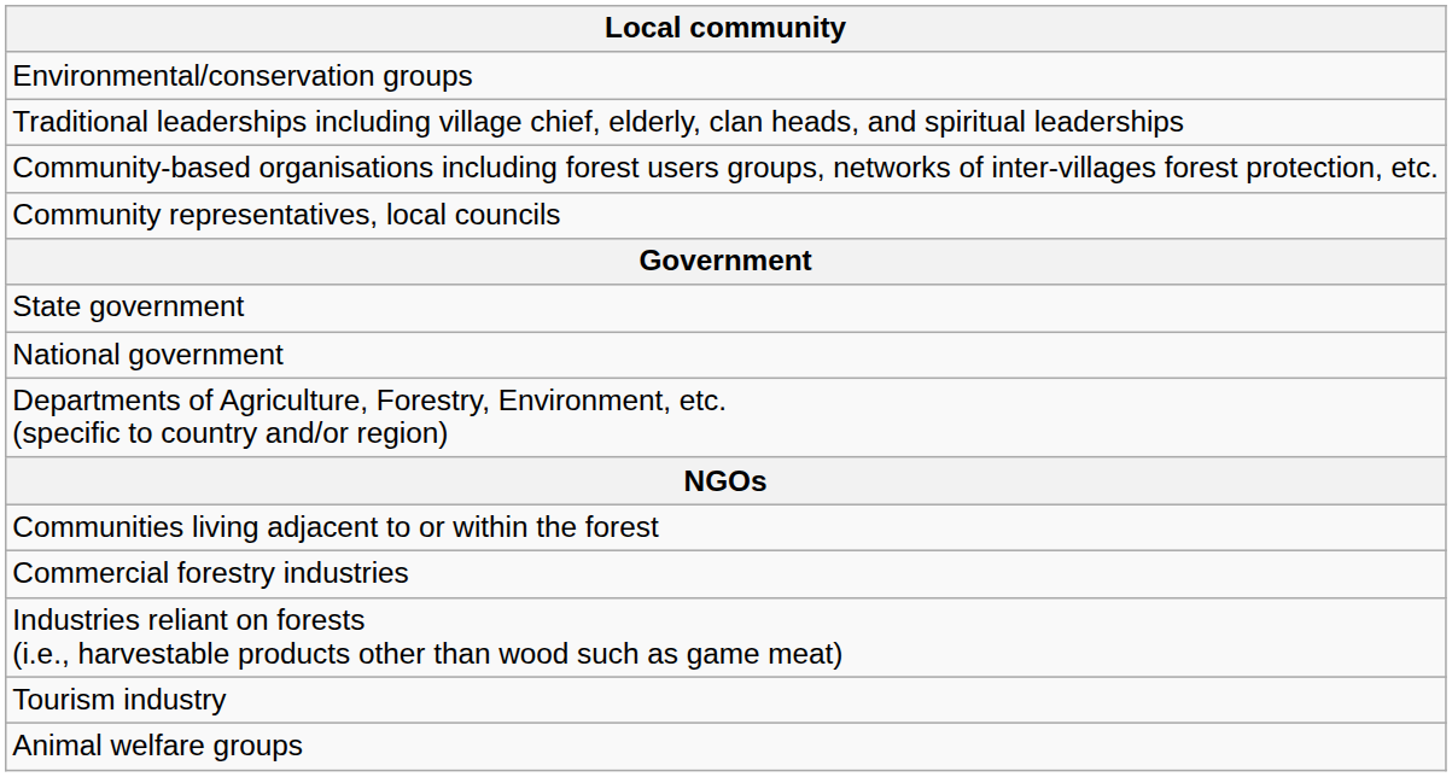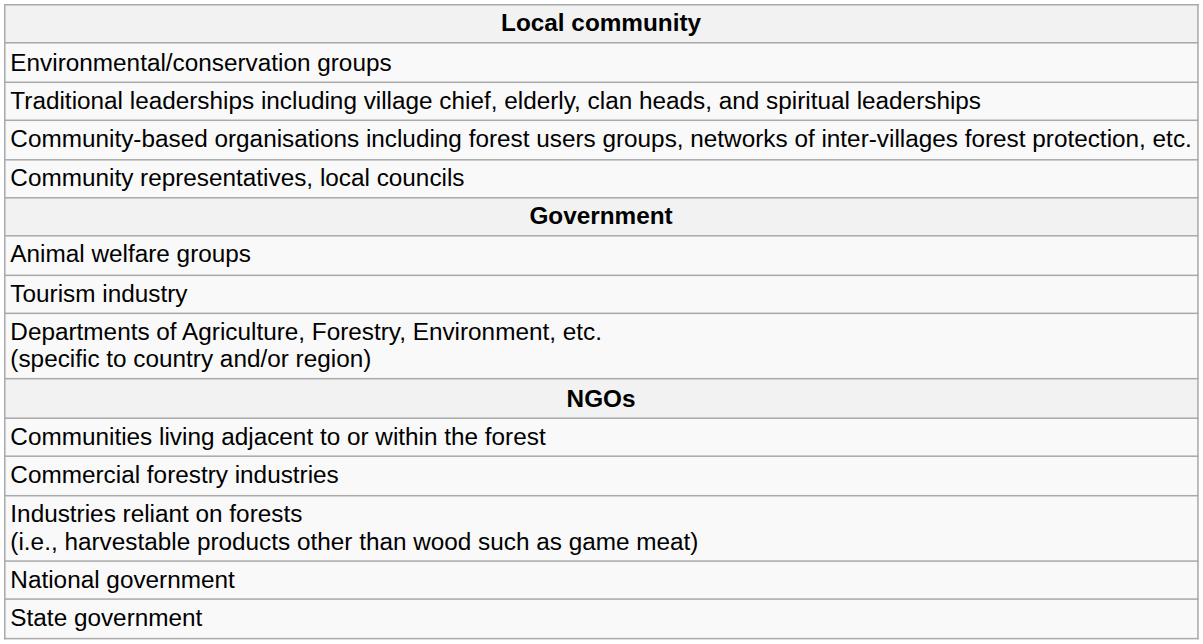row 7 | column 1: State government -> Animal welfare groups
row 8 | column 1: National government -> Tourism industry
row 14 | column 1: Tourism industry -> National government
row 15 | column 1: Animal welfare groups -> State government
